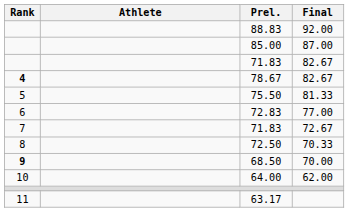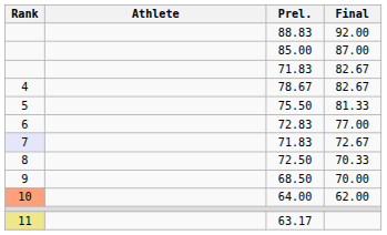78.67 | Rank: bold -> normal
71.83 / 72.67 | Rank: no background -> lavender background
68.50 | Rank: bold -> normal
64.00 | Rank: no background -> lightsalmon background
63.17 | Rank: no background -> khaki background
